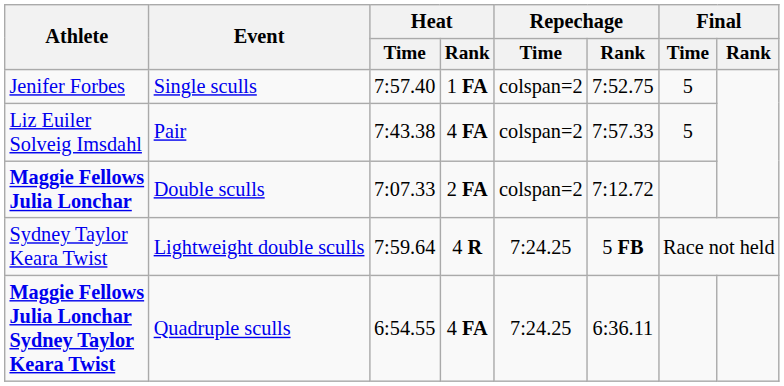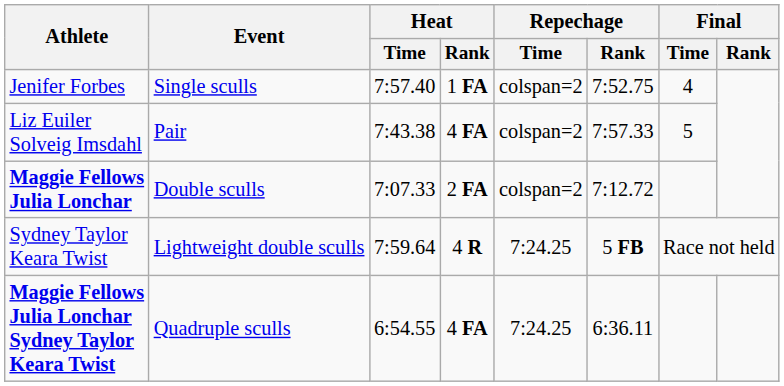Jenifer Forbes | Final / Time: 5 -> 4
